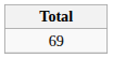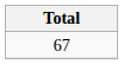row 2 | column 1: 69 -> 67
